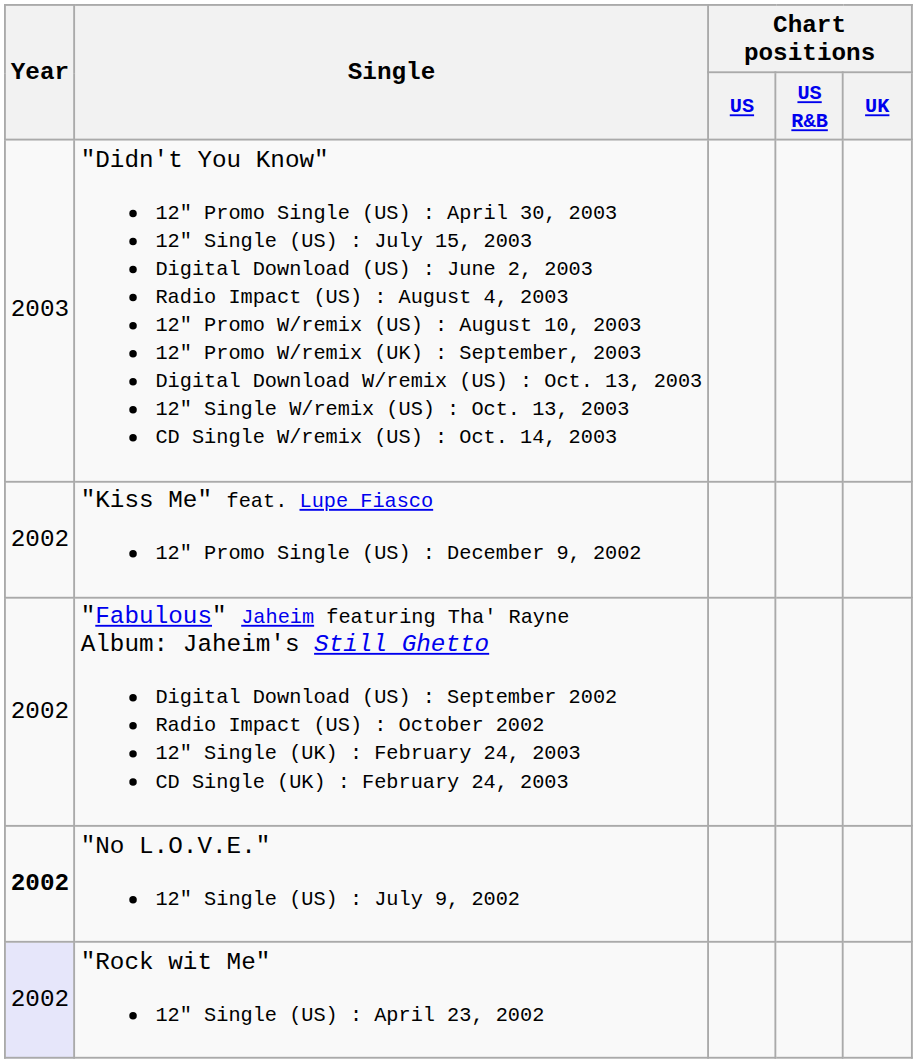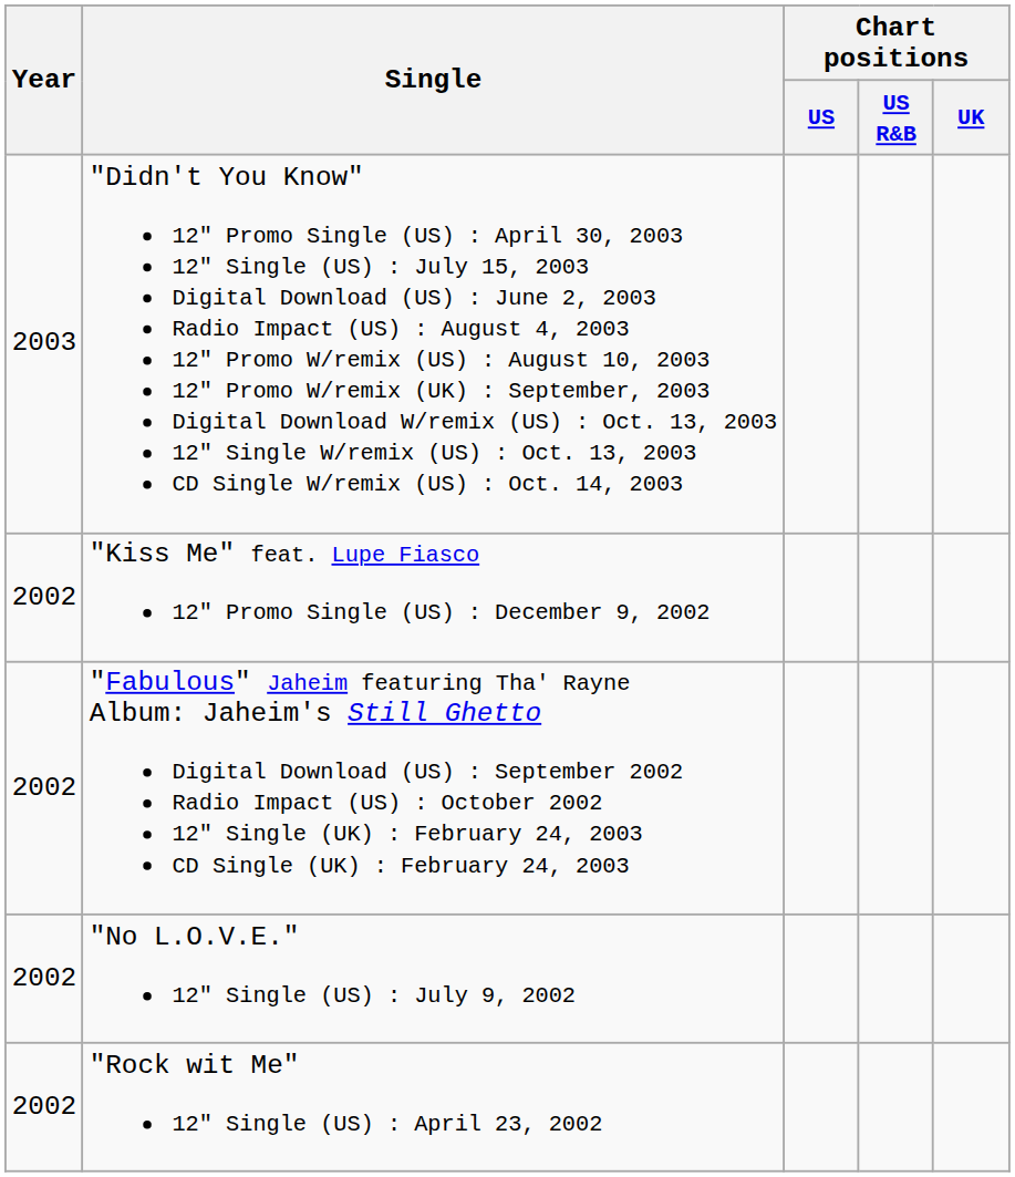"No L.O.V.E." 12" Single (US) : July 9, 2002 | Year: bold -> normal
"Rock wit Me" 12" Single (US) : April 23, 2002 | Year: lavender background -> no background
